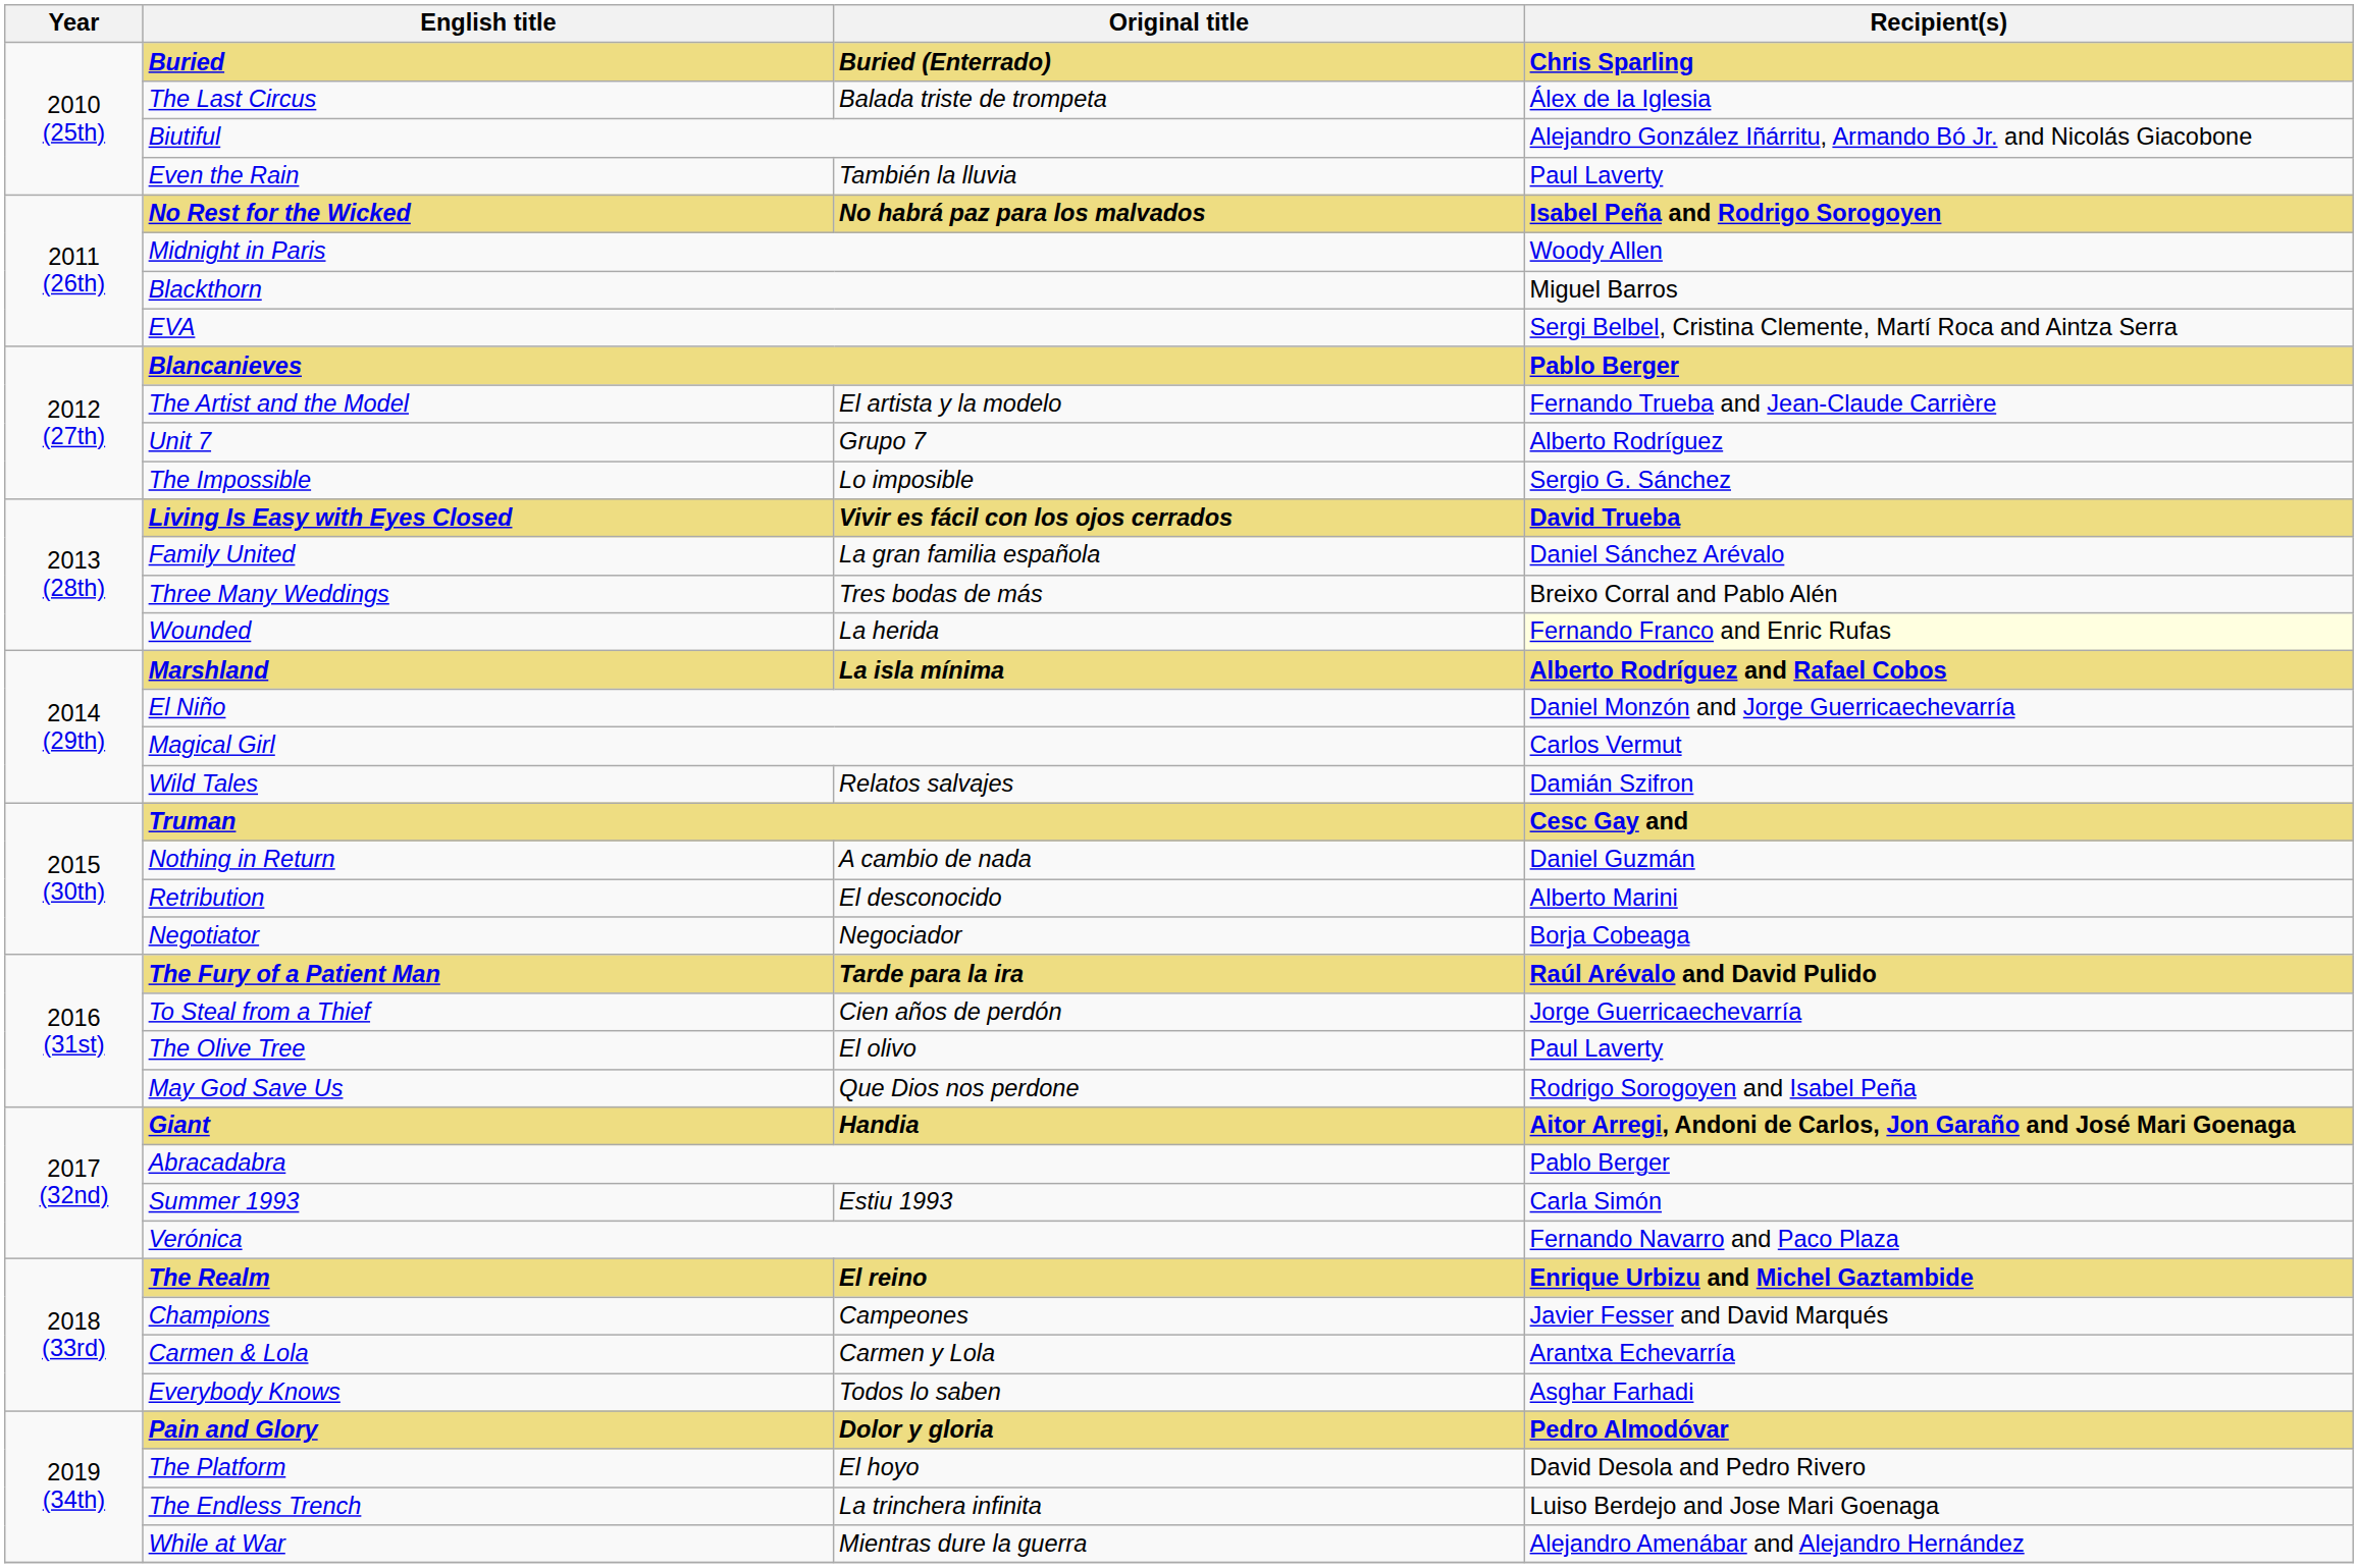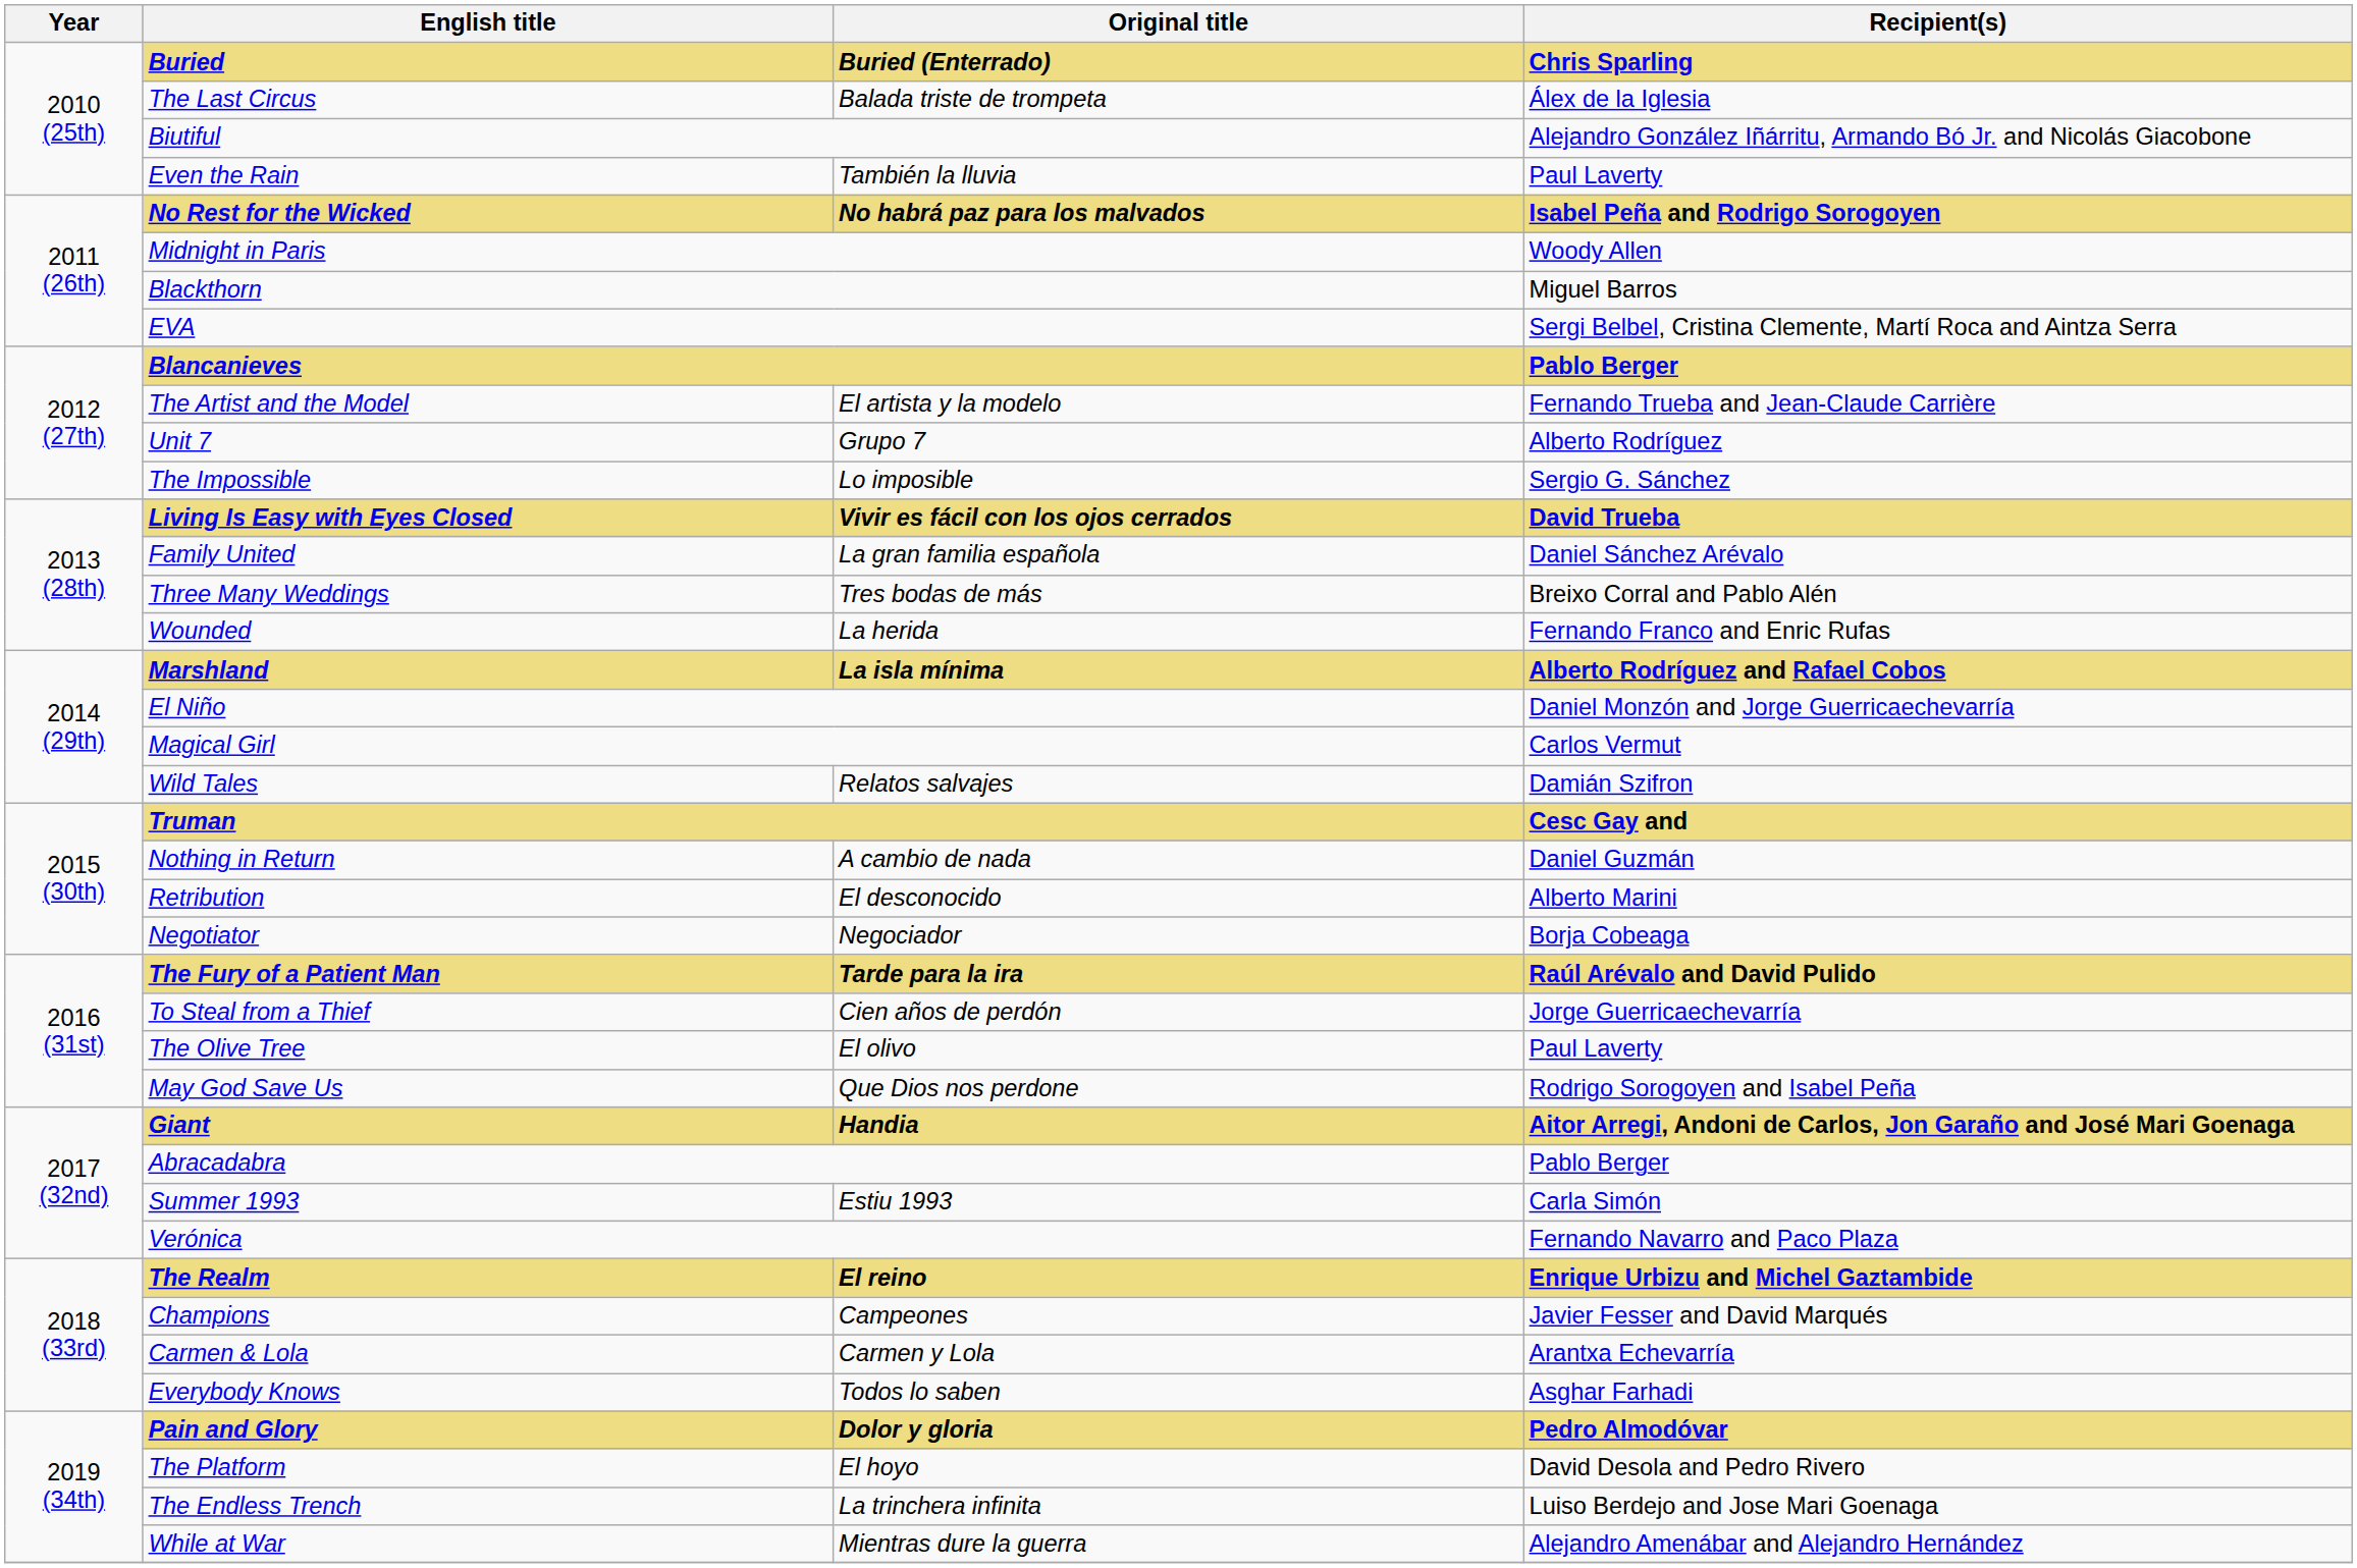Wounded | Recipient(s): lightyellow background -> no background
